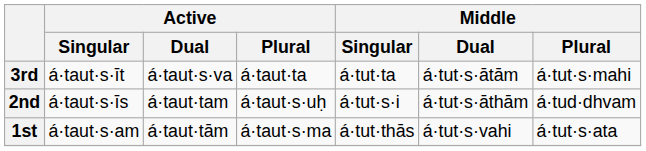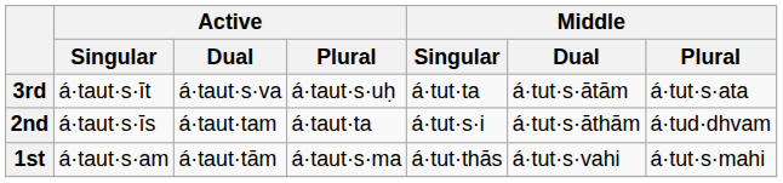3rd | Active / Plural: á·taut·ta -> á·taut·s·uḥ
3rd | Middle / Plural: á·tut·s·mahi -> á·tut·s·ata
2nd | Active / Plural: á·taut·s·uḥ -> á·taut·ta
1st | Middle / Plural: á·tut·s·ata -> á·tut·s·mahi
